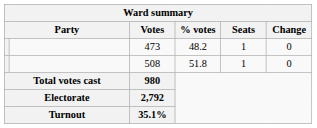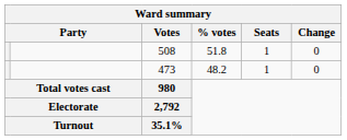rows swapped: 508 <-> 473
